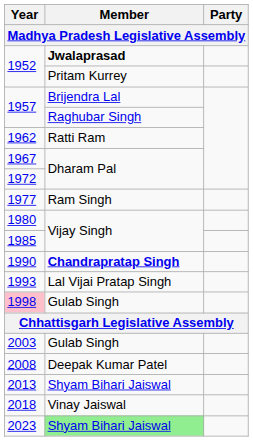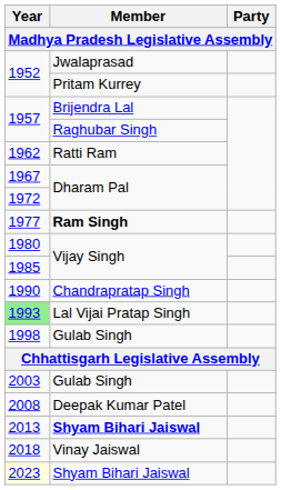1952 / Jwalaprasad | Member: bold -> normal
1977 | Member: normal -> bold
1990 | Member: bold -> normal
1993 | Year: no background -> lightgreen background
1998 | Year: pink background -> no background
2013 | Member: normal -> bold
2023 | Year: no background -> lightyellow background
2023 | Member: lightgreen background -> no background
